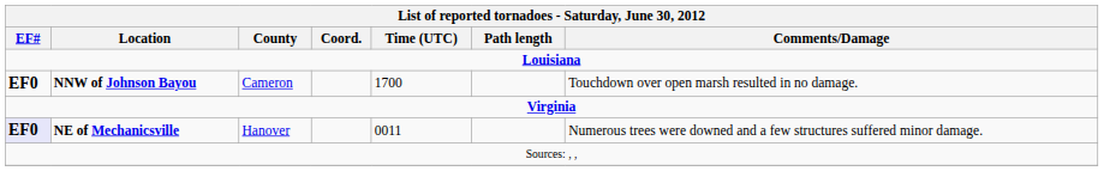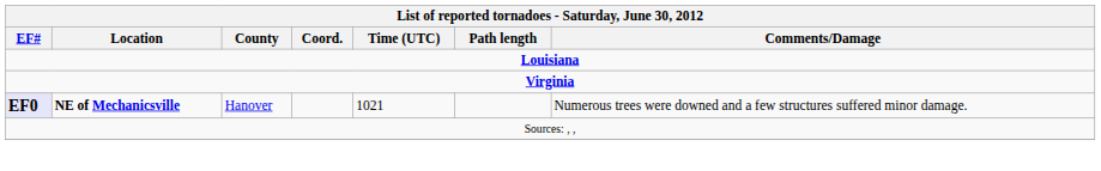- row: EF0 | NNW of Johnson Bayou | Cameron | 1700 | Touchdown over open marsh resulted in no damage.
NE of Mechanicsville | Time (UTC): 0011 -> 1021
